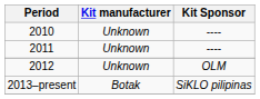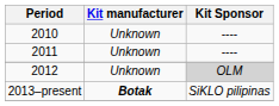2012 | Kit Sponsor: no background -> lightgrey background
2013–present | Kit manufacturer: normal -> bold
